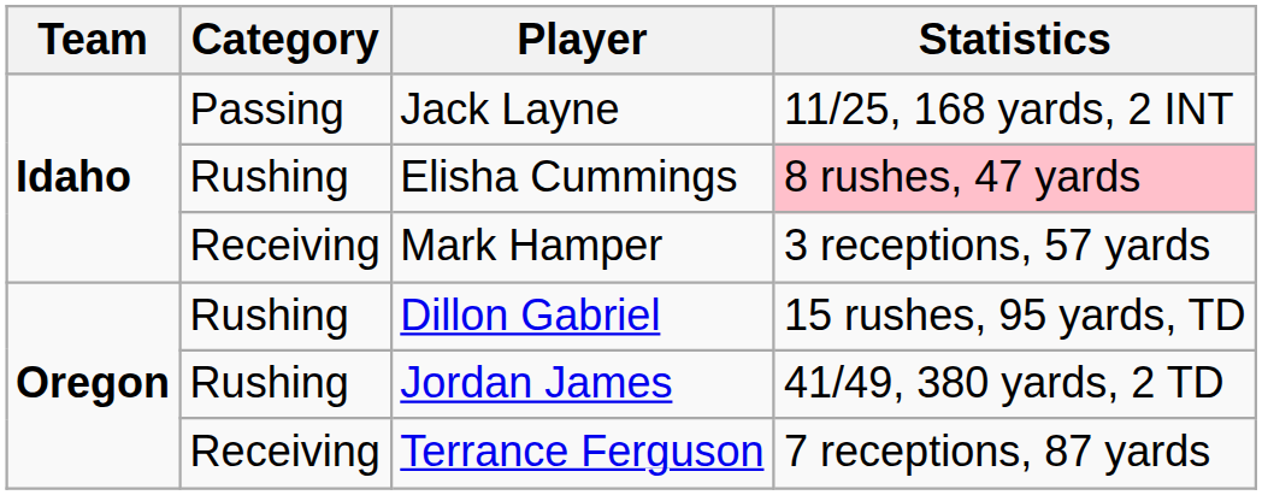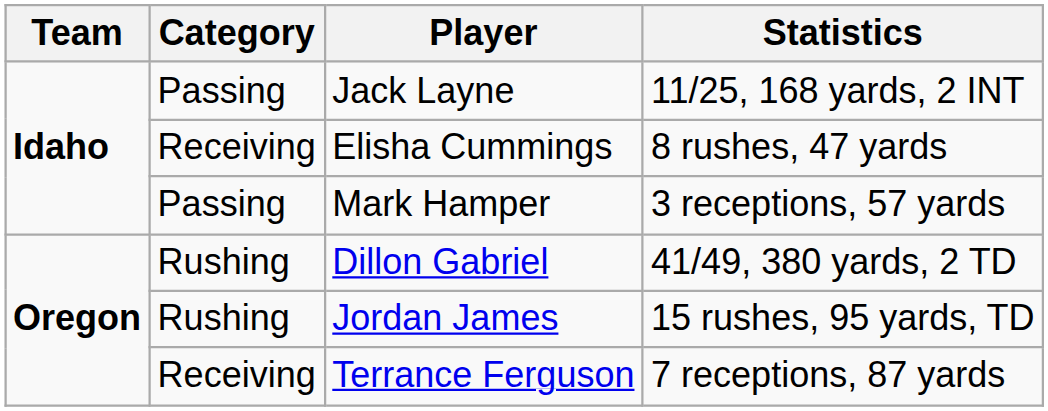Elisha Cummings | Category: Rushing -> Receiving
Elisha Cummings | Statistics: pink background -> no background
Mark Hamper | Category: Receiving -> Passing
Dillon Gabriel | Statistics: 15 rushes, 95 yards, TD -> 41/49, 380 yards, 2 TD
Jordan James | Statistics: 41/49, 380 yards, 2 TD -> 15 rushes, 95 yards, TD
